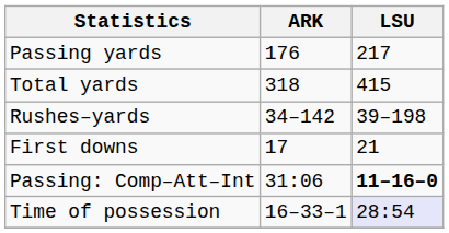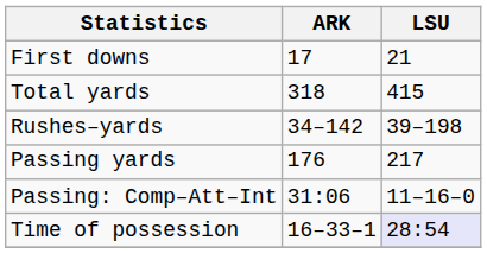rows swapped: First downs <-> Passing yards
Passing: Comp–Att–Int | LSU: bold -> normal
